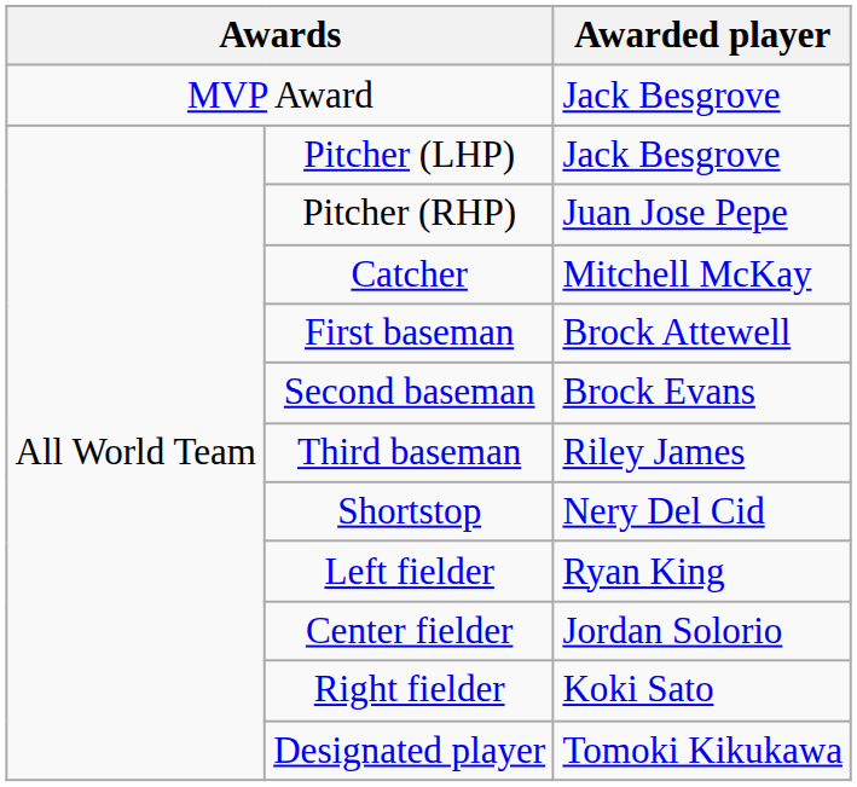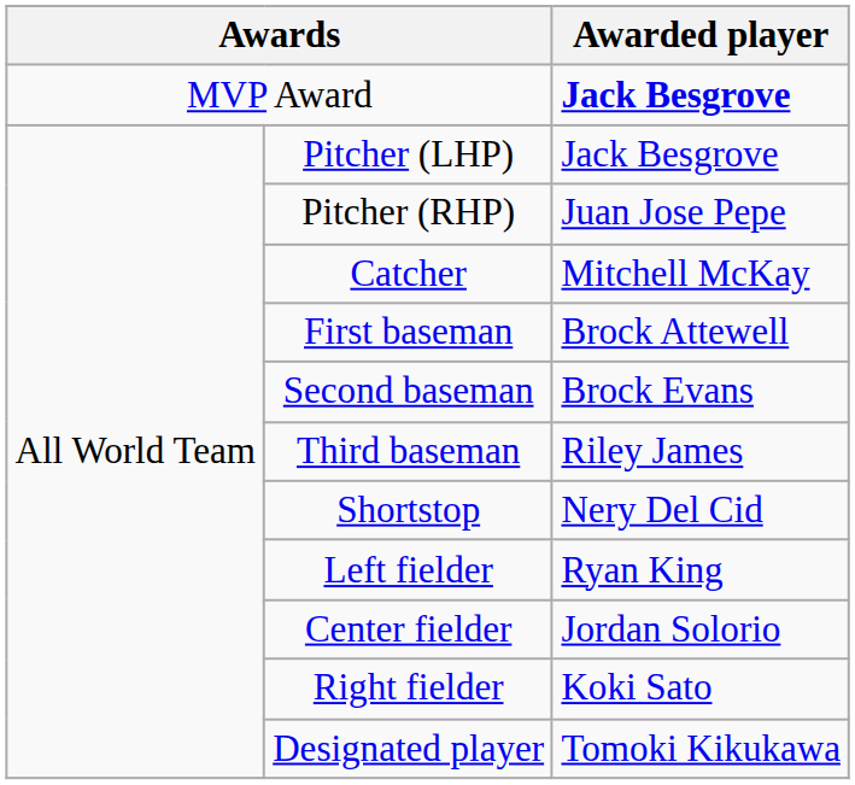MVP Award | Awarded player: normal -> bold
